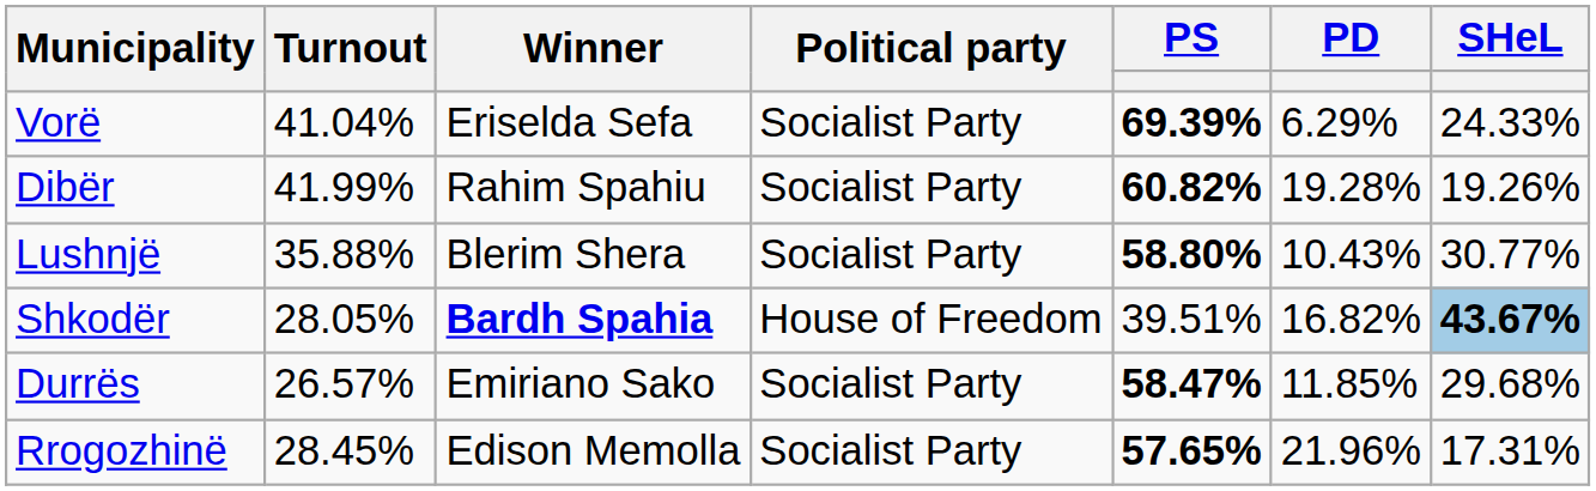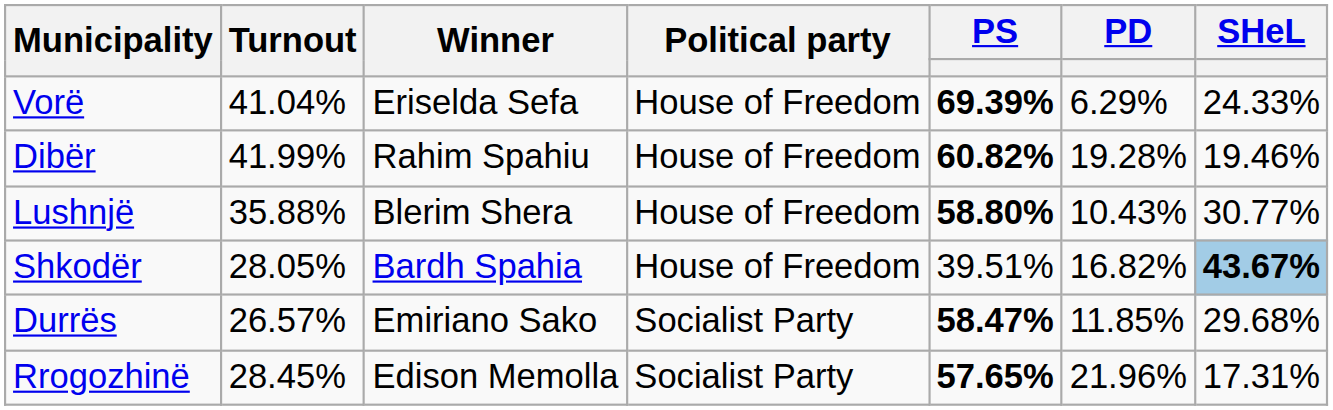Vorë | Political party: Socialist Party -> House of Freedom
Dibër | Political party: Socialist Party -> House of Freedom
Dibër | SHeL: 19.26% -> 19.46%
Lushnjë | Political party: Socialist Party -> House of Freedom
Shkodër | Winner: bold -> normal
